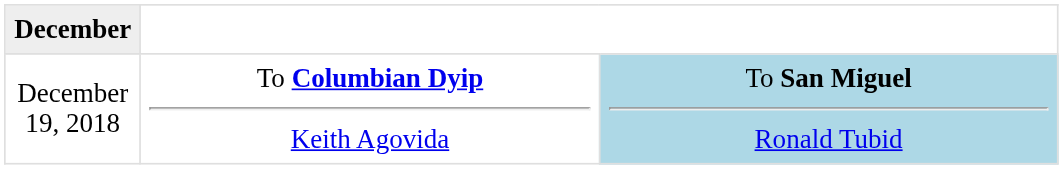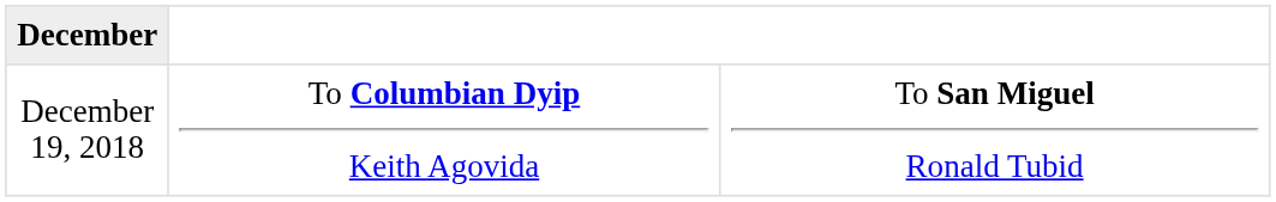December 19, 2018 | column 3: lightblue background -> no background
